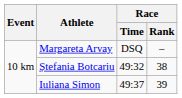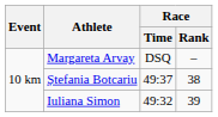Ștefania Botcariu | Race / Time: 49:32 -> 49:37
Iuliana Simon | Race / Time: 49:37 -> 49:32
